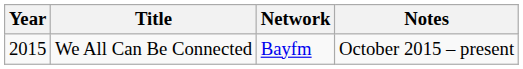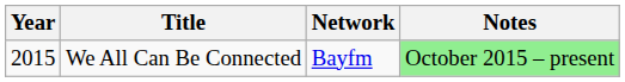row 2 | Notes: no background -> lightgreen background
